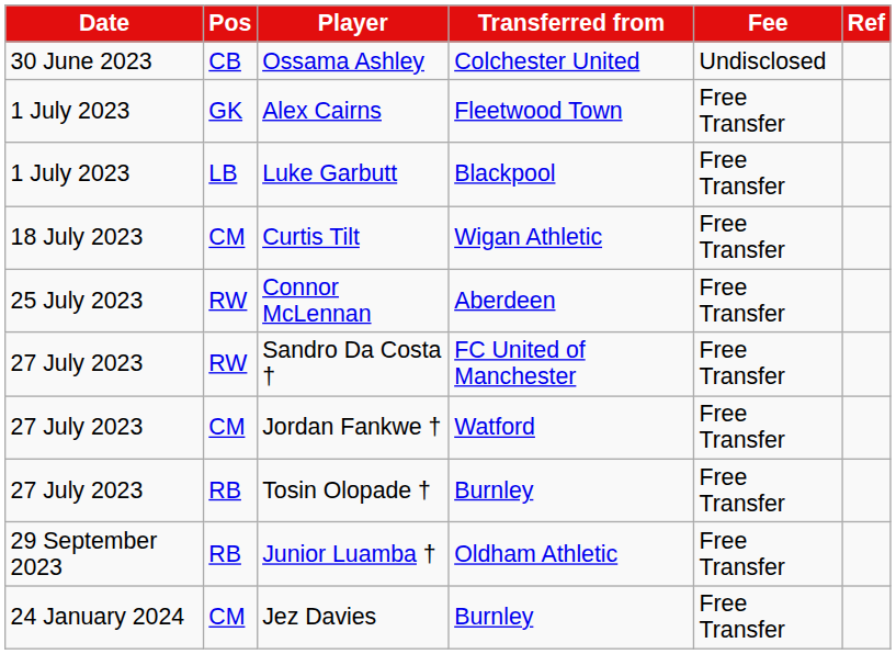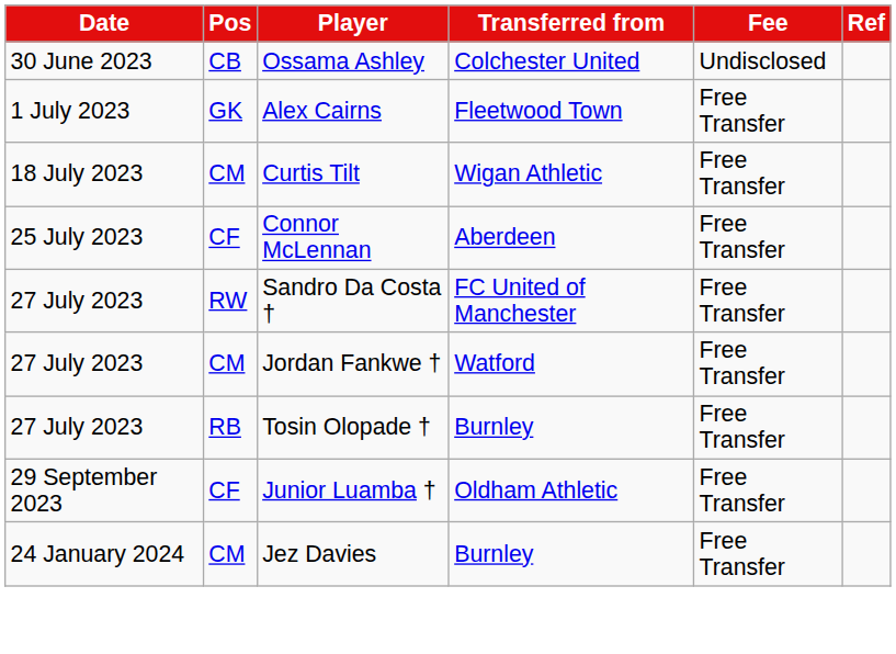- row: 1 July 2023 | LB | Luke Garbutt | Blackpool | Free Transfer
Connor McLennan | Pos: RW -> CF
Junior Luamba † | Pos: RB -> CF
